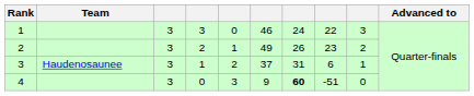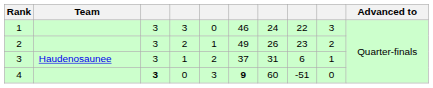4 | column 3: normal -> bold
4 | column 6: normal -> bold
4 | column 7: bold -> normal
